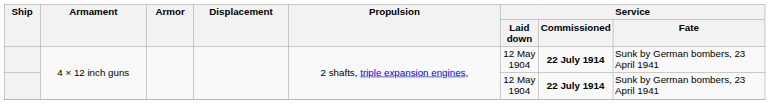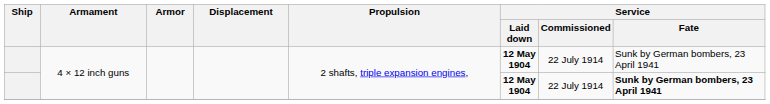row 3 | Service / Laid down: normal -> bold
row 3 | Service / Commissioned: bold -> normal
row 4 | Service / Laid down: normal -> bold
row 4 | Service / Commissioned: bold -> normal
row 4 | Service / Fate: normal -> bold
